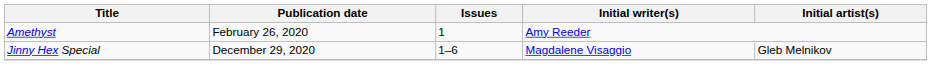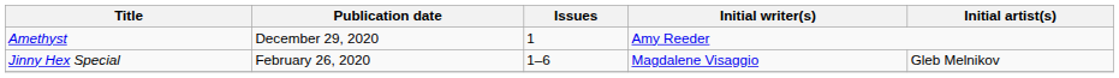Amethyst | Publication date: February 26, 2020 -> December 29, 2020
Jinny Hex Special | Publication date: December 29, 2020 -> February 26, 2020
